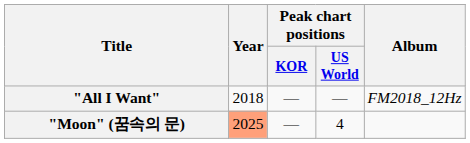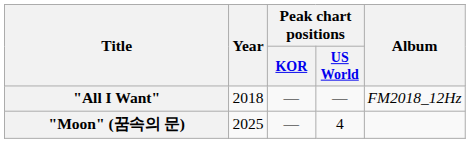"Moon" (꿈속의 문) | Year: lightsalmon background -> no background
